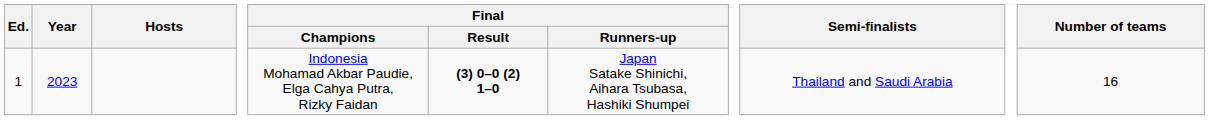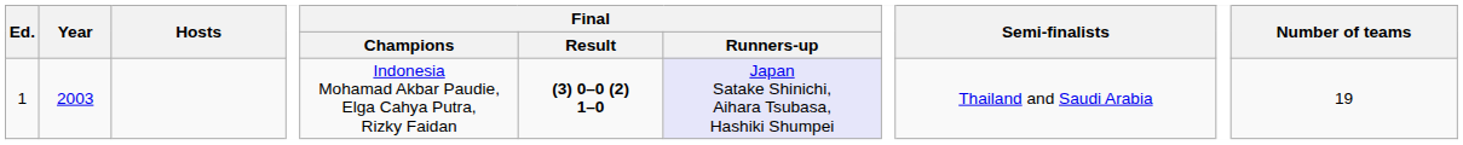1 | Year: 2023 -> 2003
1 | Final / Runners-up: no background -> lavender background
1 | Number of teams: 16 -> 19
